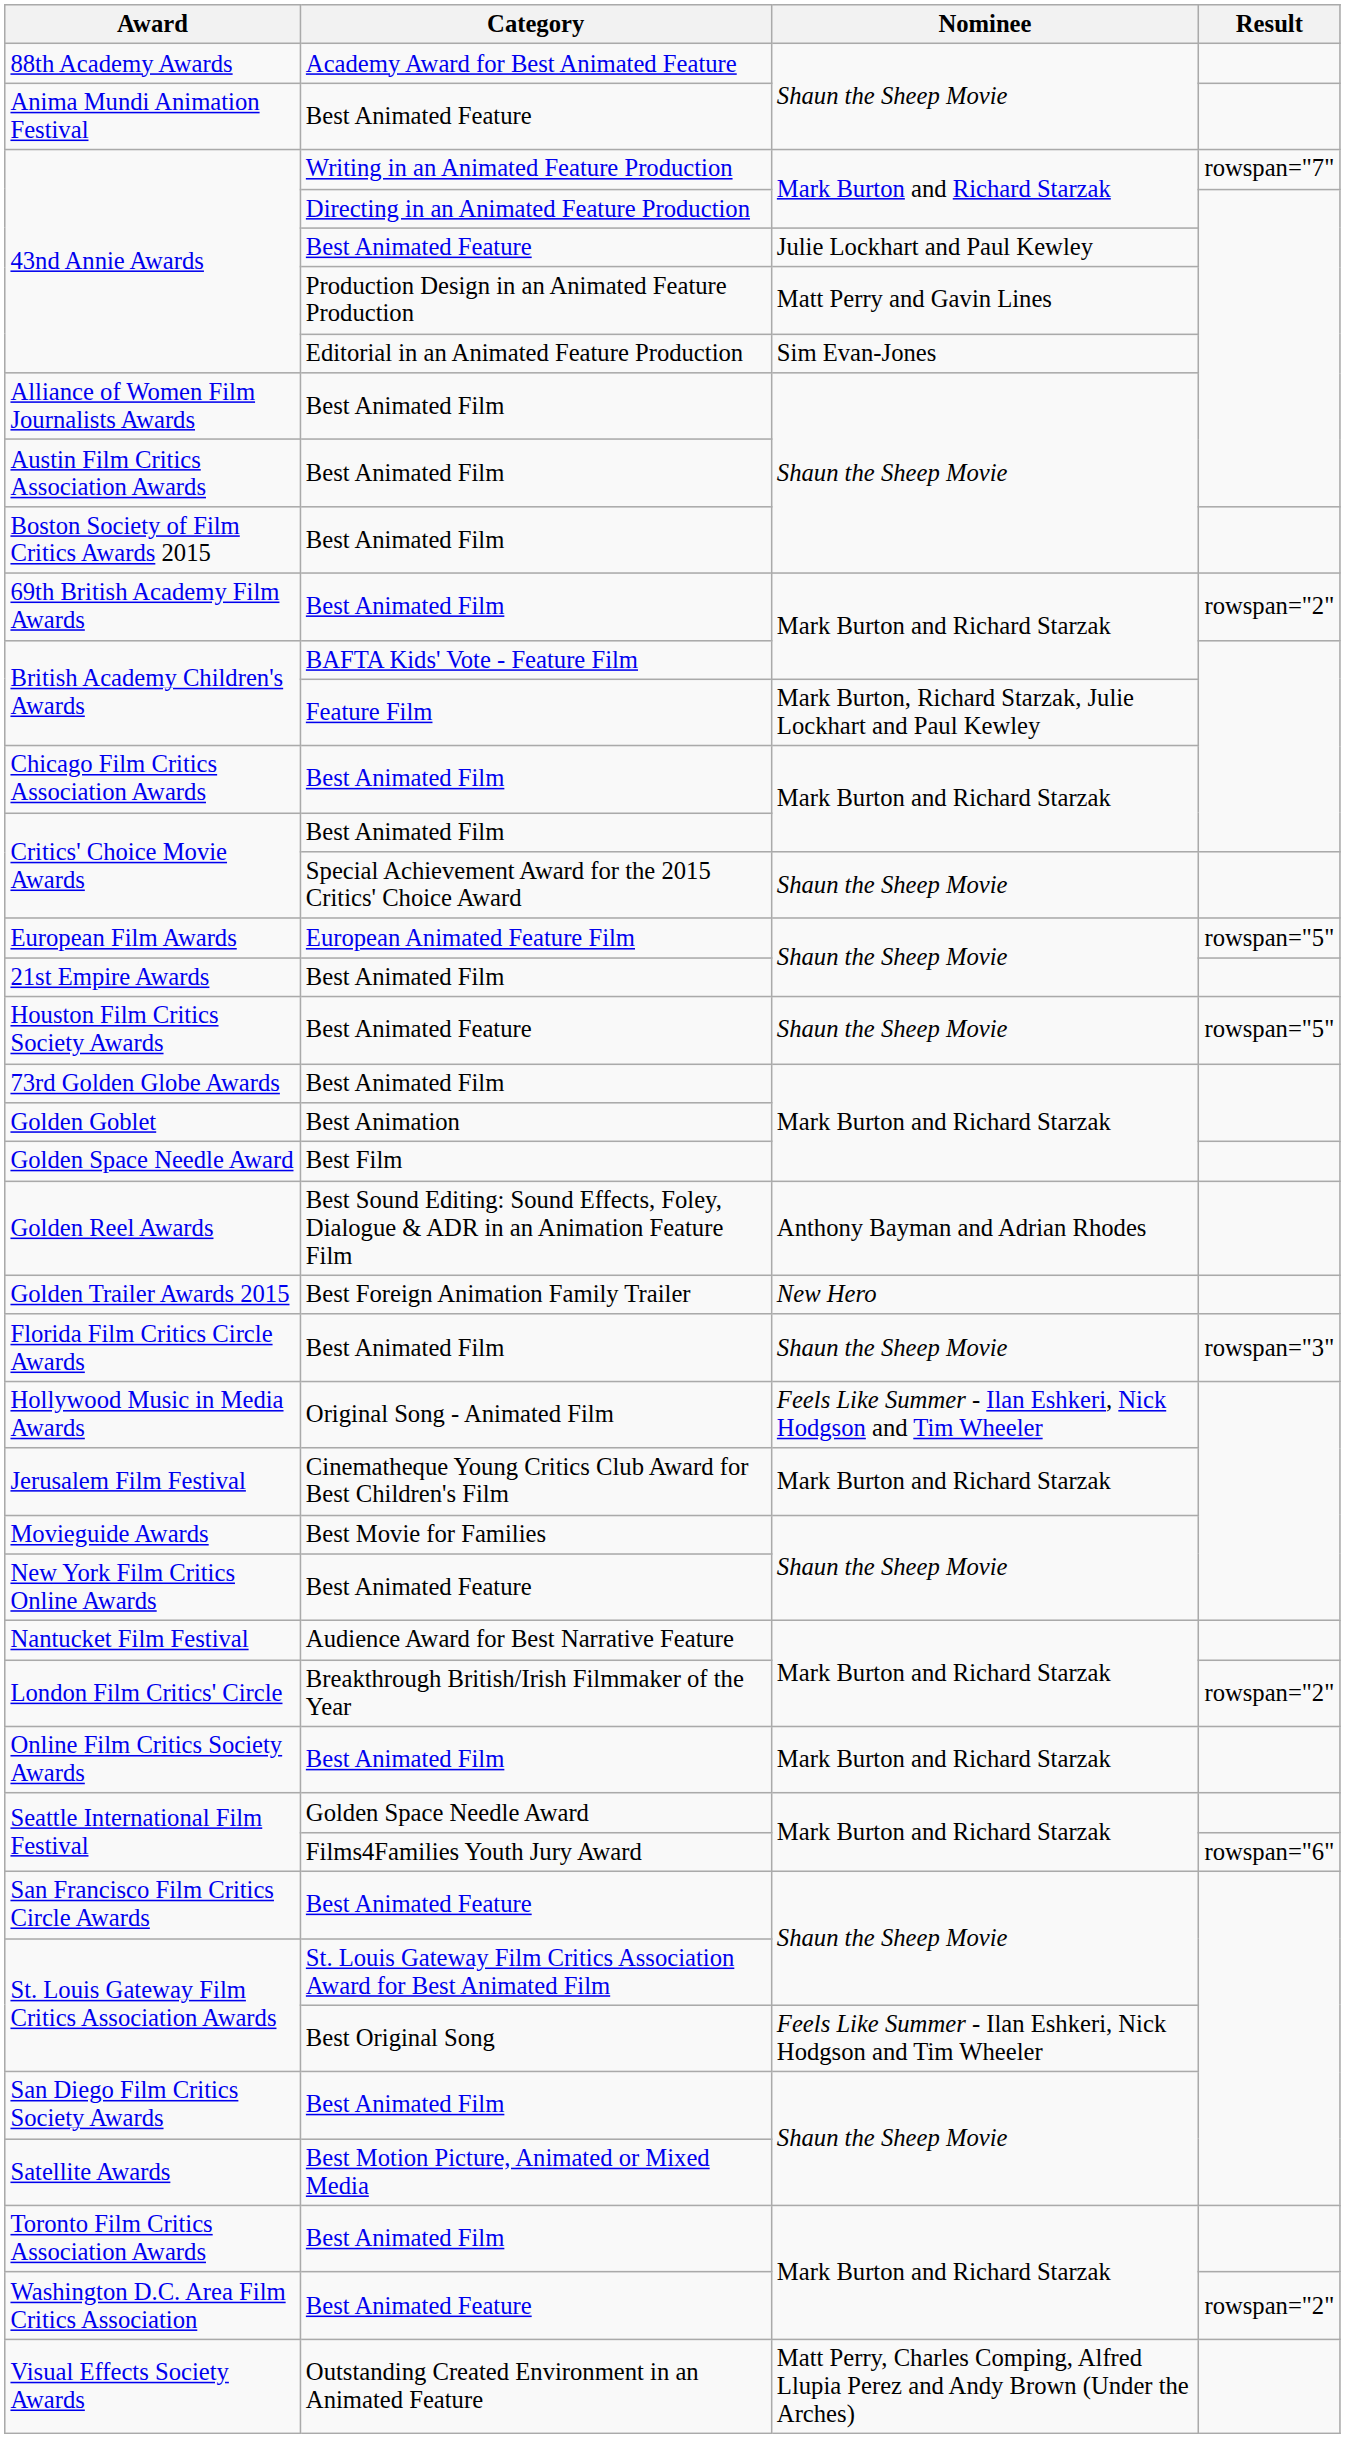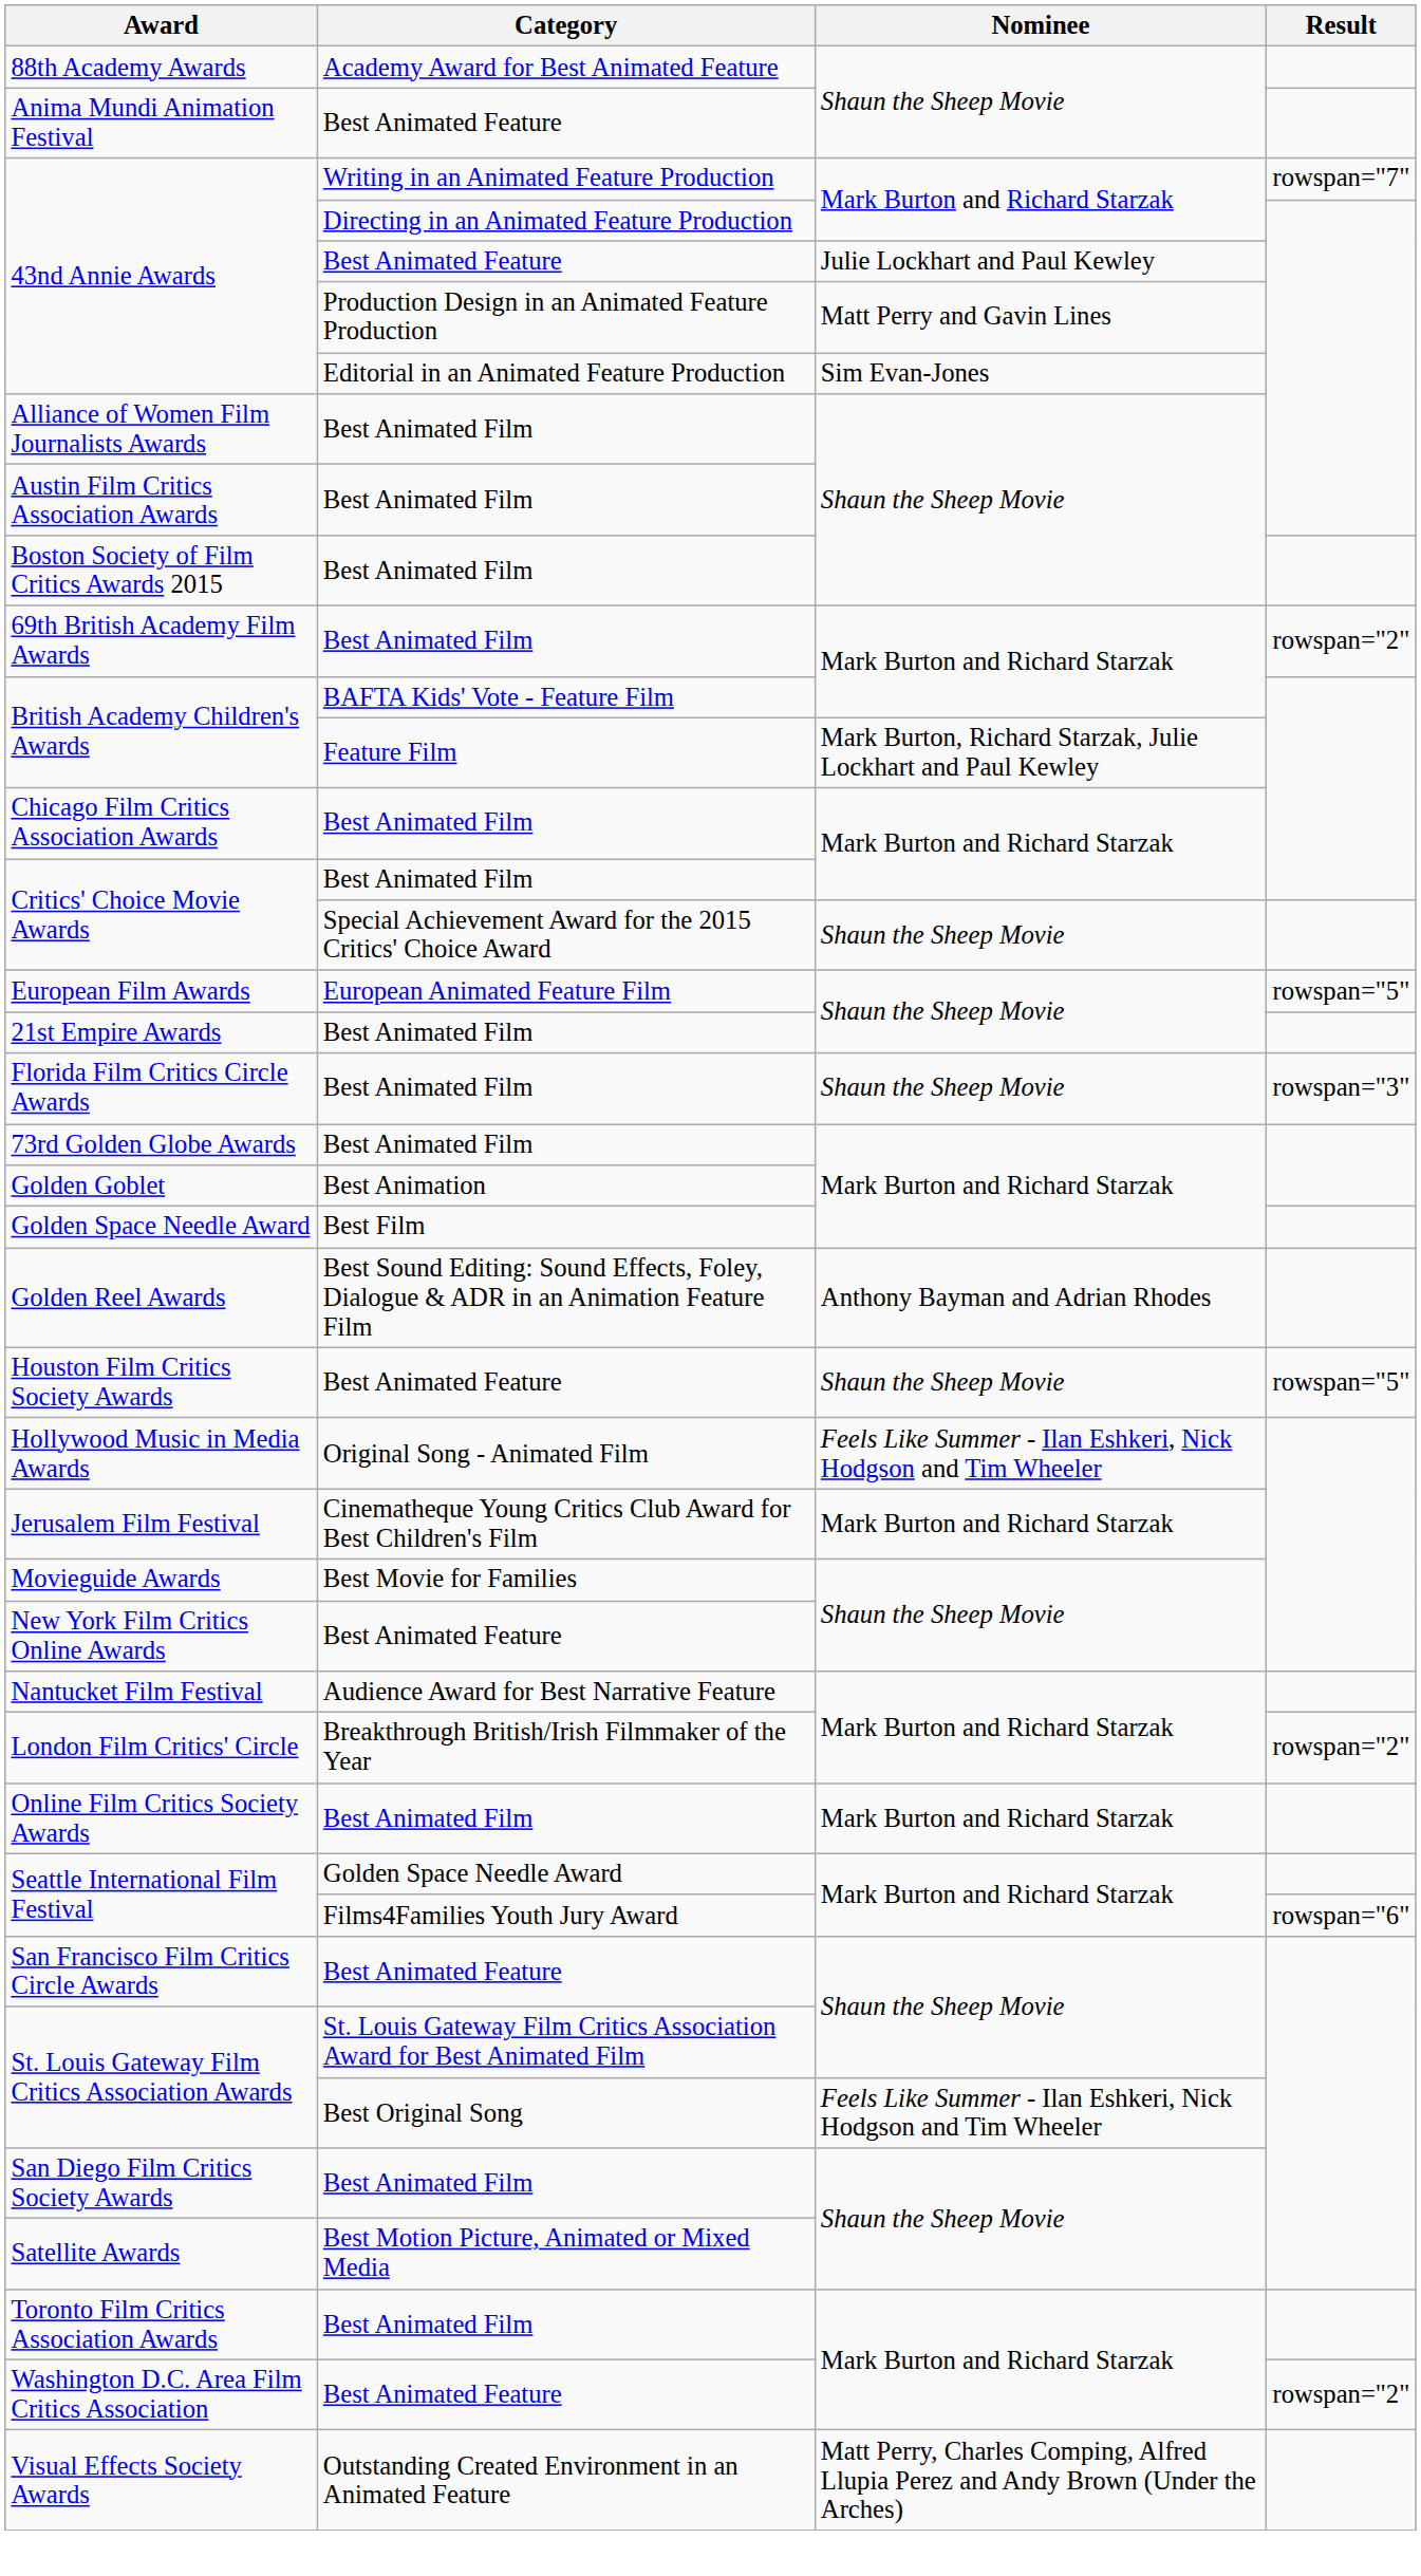rows swapped: Florida Film Critics Circle Awards <-> Houston Film Critics Society Awards
- row: Golden Trailer Awards 2015 | Best Foreign Animation Family Trailer | New Hero
